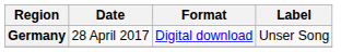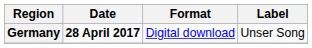Germany | Date: normal -> bold
